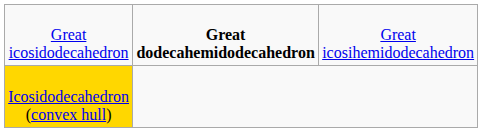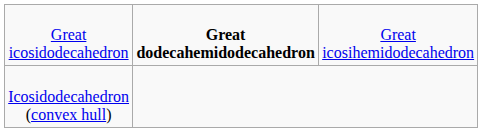Icosidodecahedron (convex hull) | column 1: gold background -> no background
